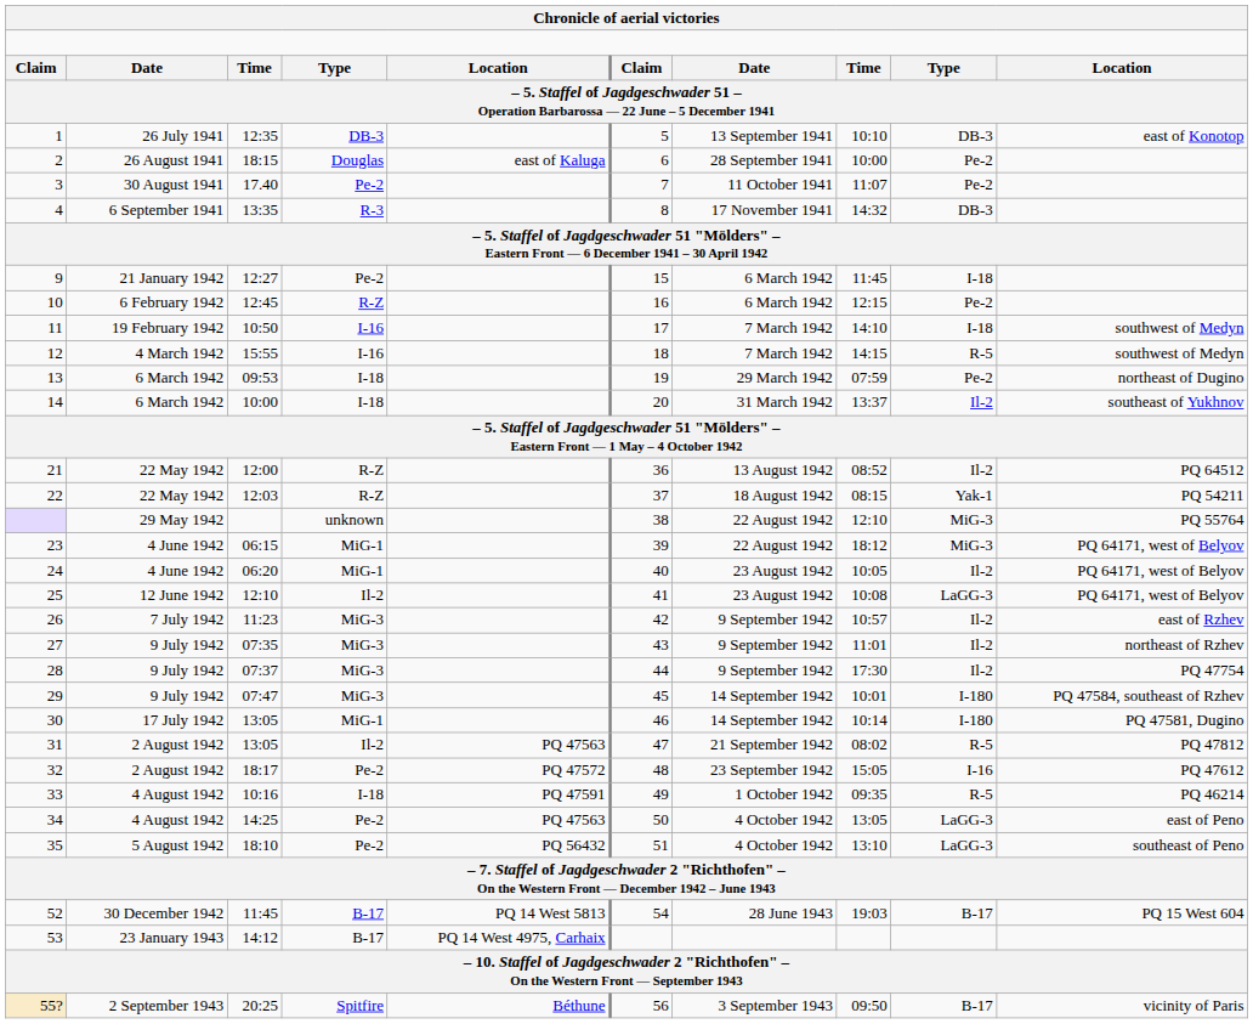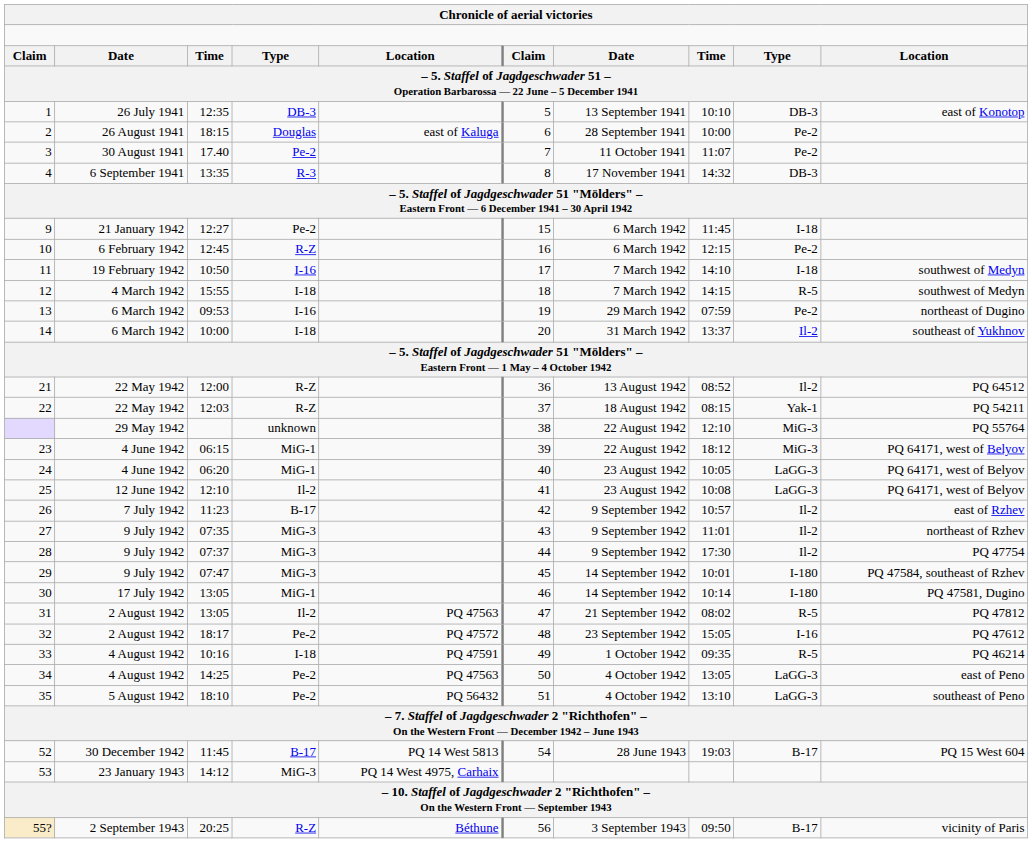12 | column 4: I-16 -> I-18
13 | column 4: I-18 -> I-16
24 | column 9: Il-2 -> LaGG-3
26 | column 4: MiG-3 -> B-17
53 | column 4: B-17 -> MiG-3
55? | column 4: Spitfire -> R-Z
